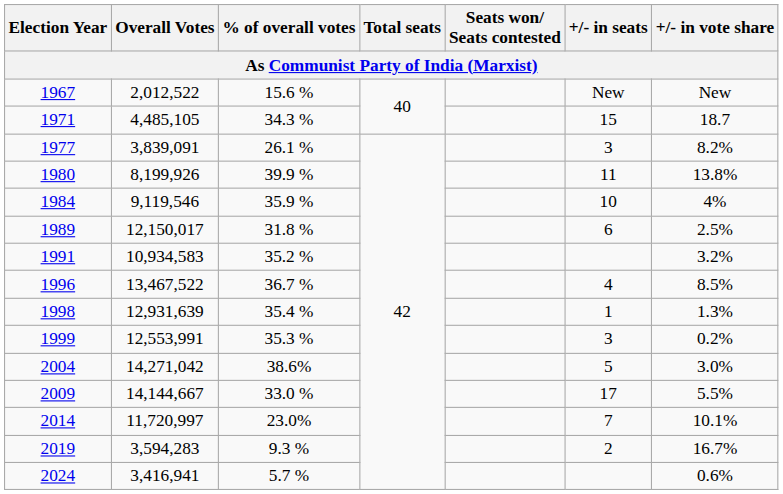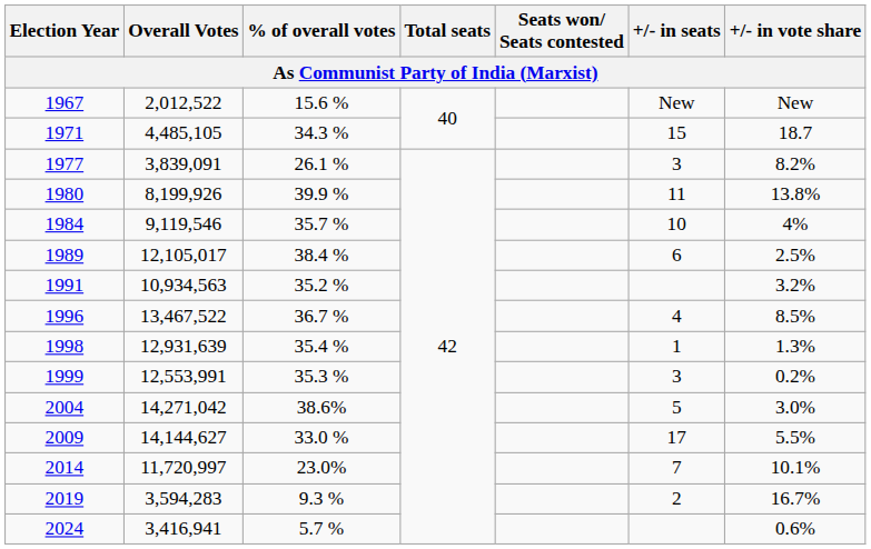1984 | % of overall votes: 35.9 % -> 35.7 %
1989 | Overall Votes: 12,150,017 -> 12,105,017
1989 | % of overall votes: 31.8 % -> 38.4 %
1991 | Overall Votes: 10,934,583 -> 10,934,563
2009 | Overall Votes: 14,144,667 -> 14,144,627
